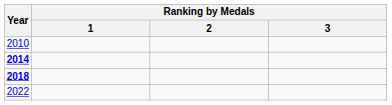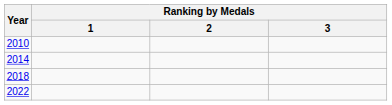2014 | Year: bold -> normal
2018 | Year: bold -> normal
